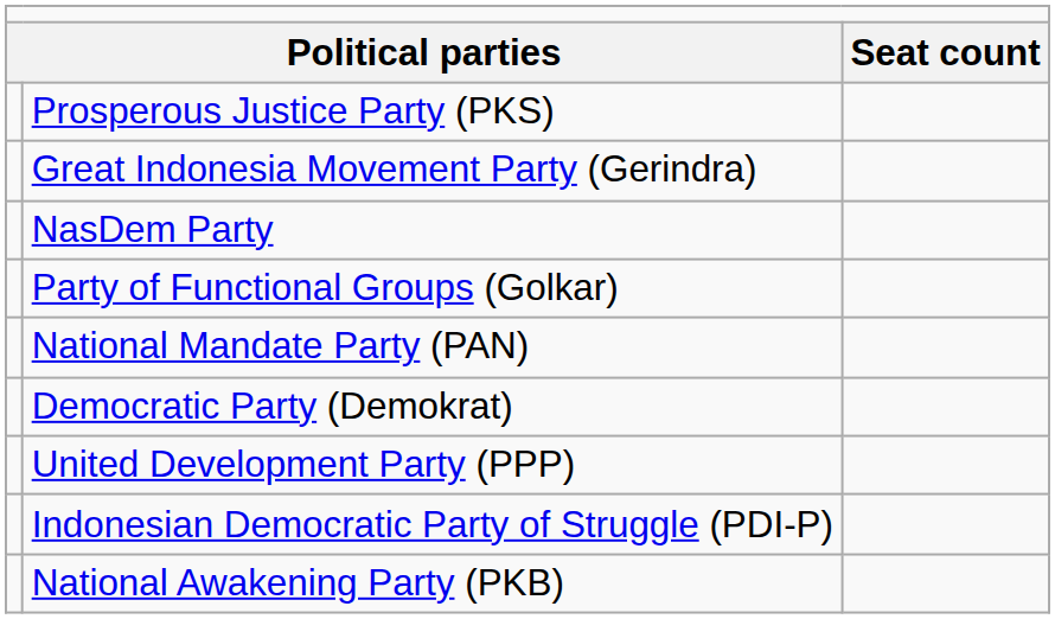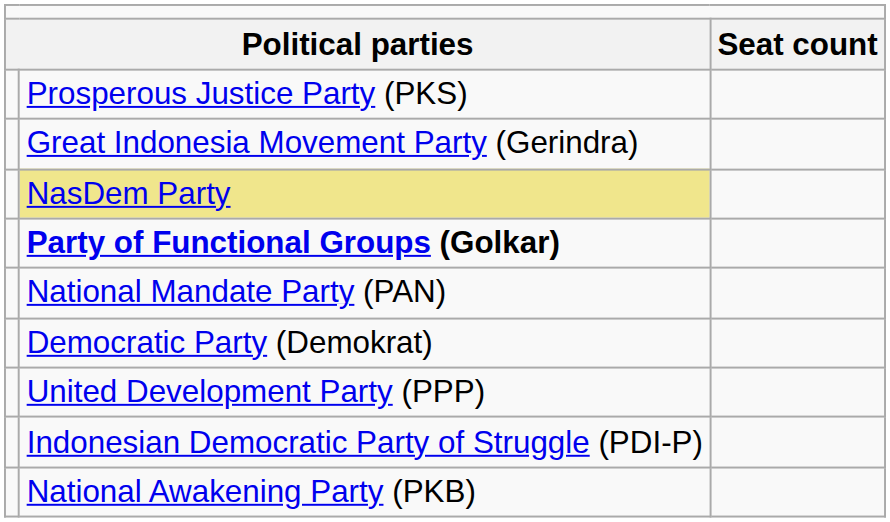NasDem Party | column 2: no background -> khaki background
Party of Functional Groups (Golkar) | column 2: normal -> bold
